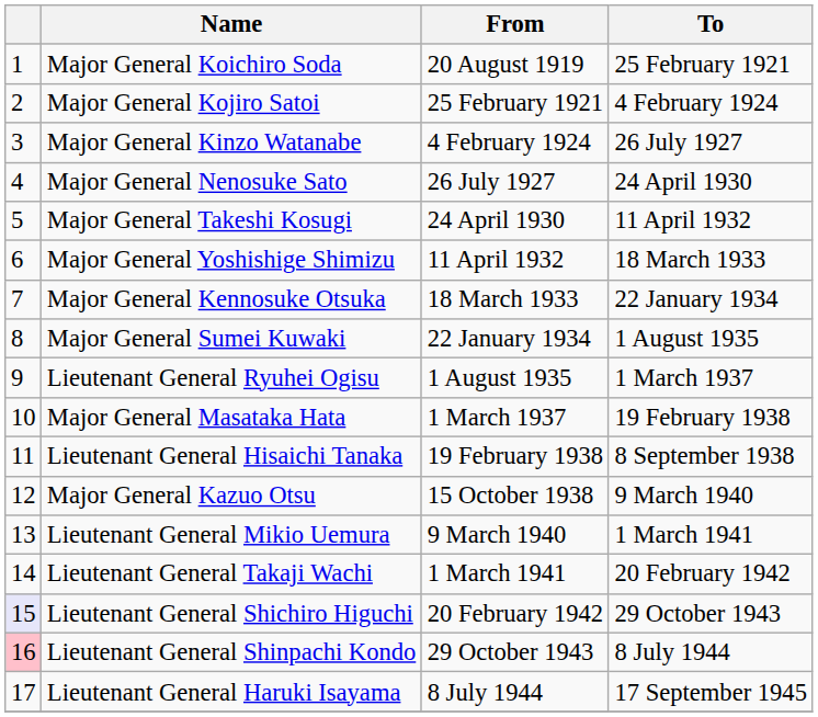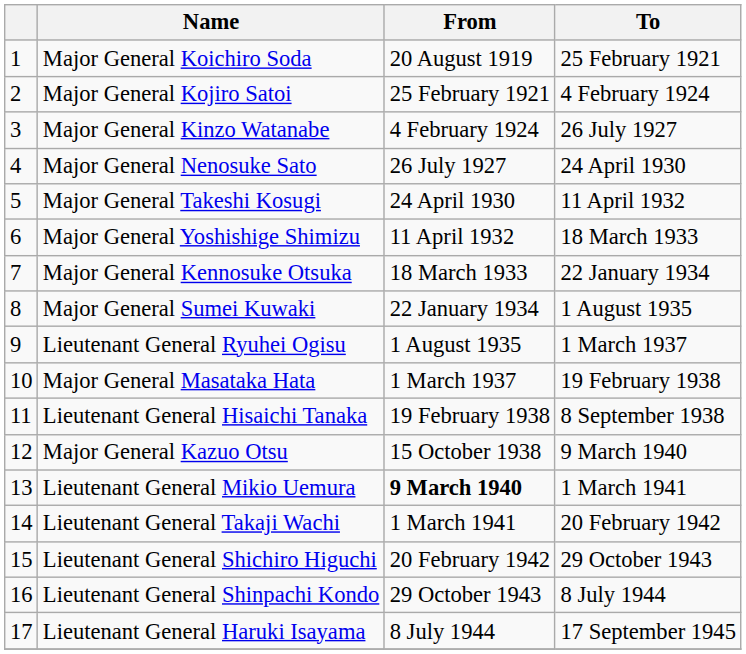Lieutenant General Mikio Uemura | From: normal -> bold
Lieutenant General Shichiro Higuchi | column 1: lavender background -> no background
Lieutenant General Shinpachi Kondo | column 1: pink background -> no background
